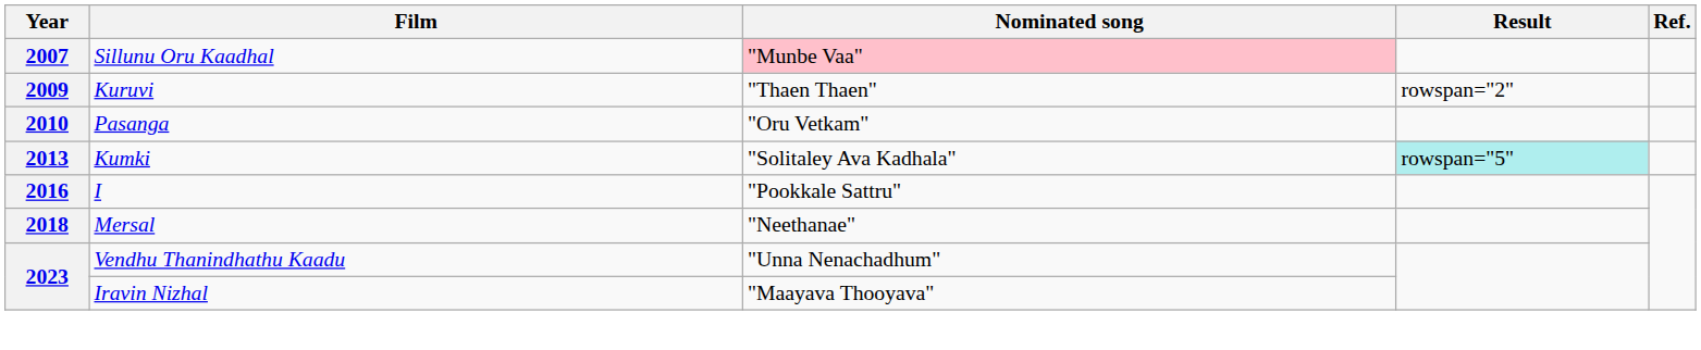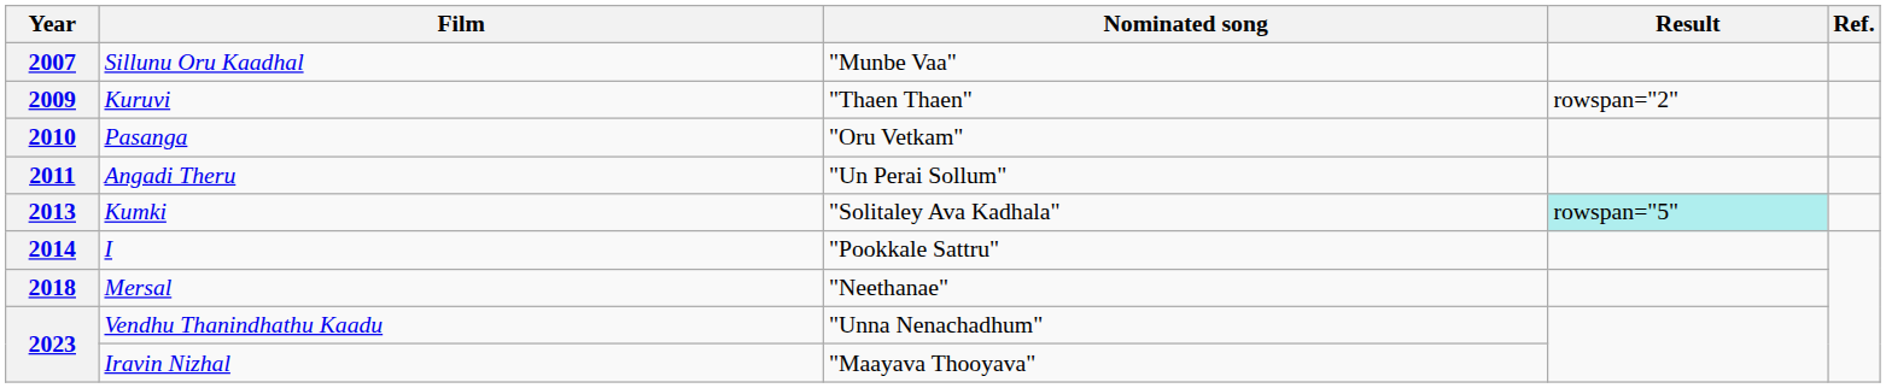Sillunu Oru Kaadhal | Nominated song: pink background -> no background
+ row: 2011 | Angadi Theru | "Un Perai Sollum"
I | Year: 2016 -> 2014
